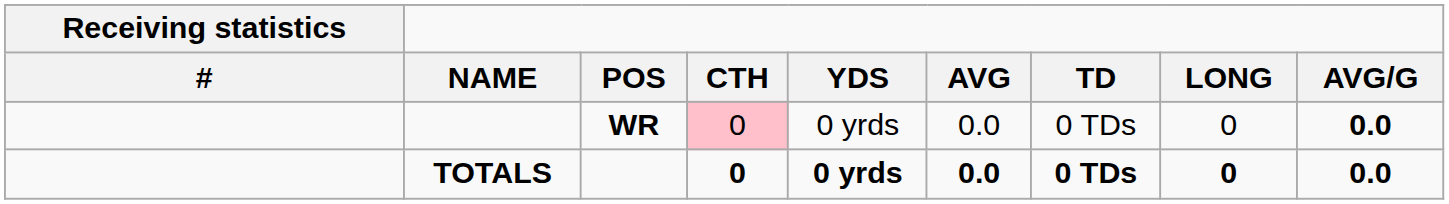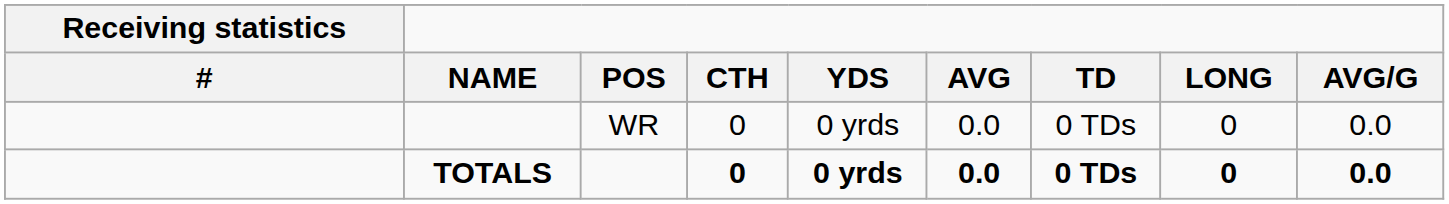row 3 | POS: bold -> normal
row 3 | CTH: pink background -> no background
row 3 | AVG/G: bold -> normal
